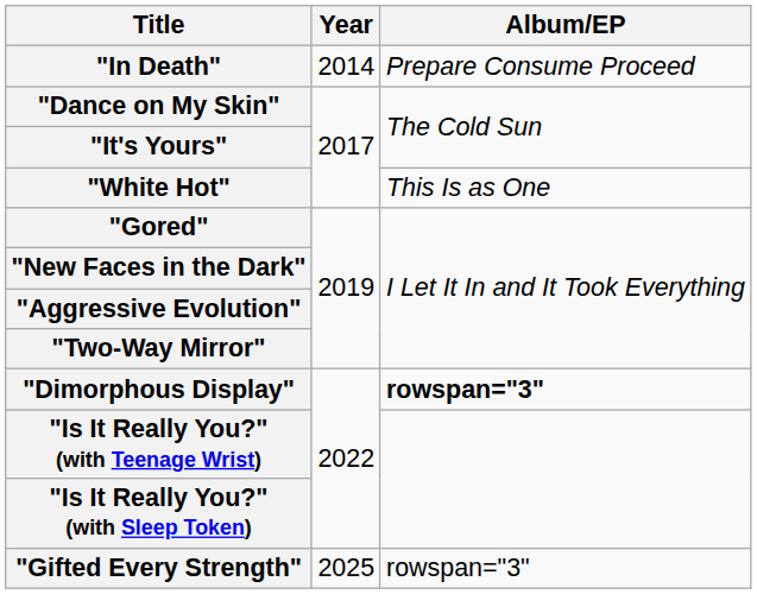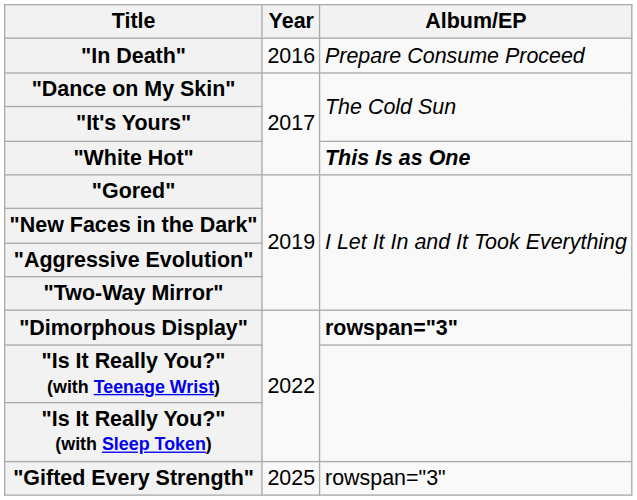"In Death" | Year: 2014 -> 2016
"White Hot" | Album/EP: normal -> bold
